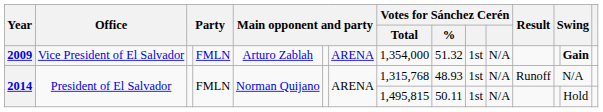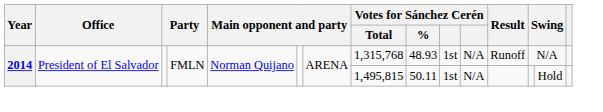- row: 2009 | Vice President of El Salvador | FMLN | Arturo Zablah | ARENA | 1,354,000 | 51.32 | 1st | N/A | Gain
